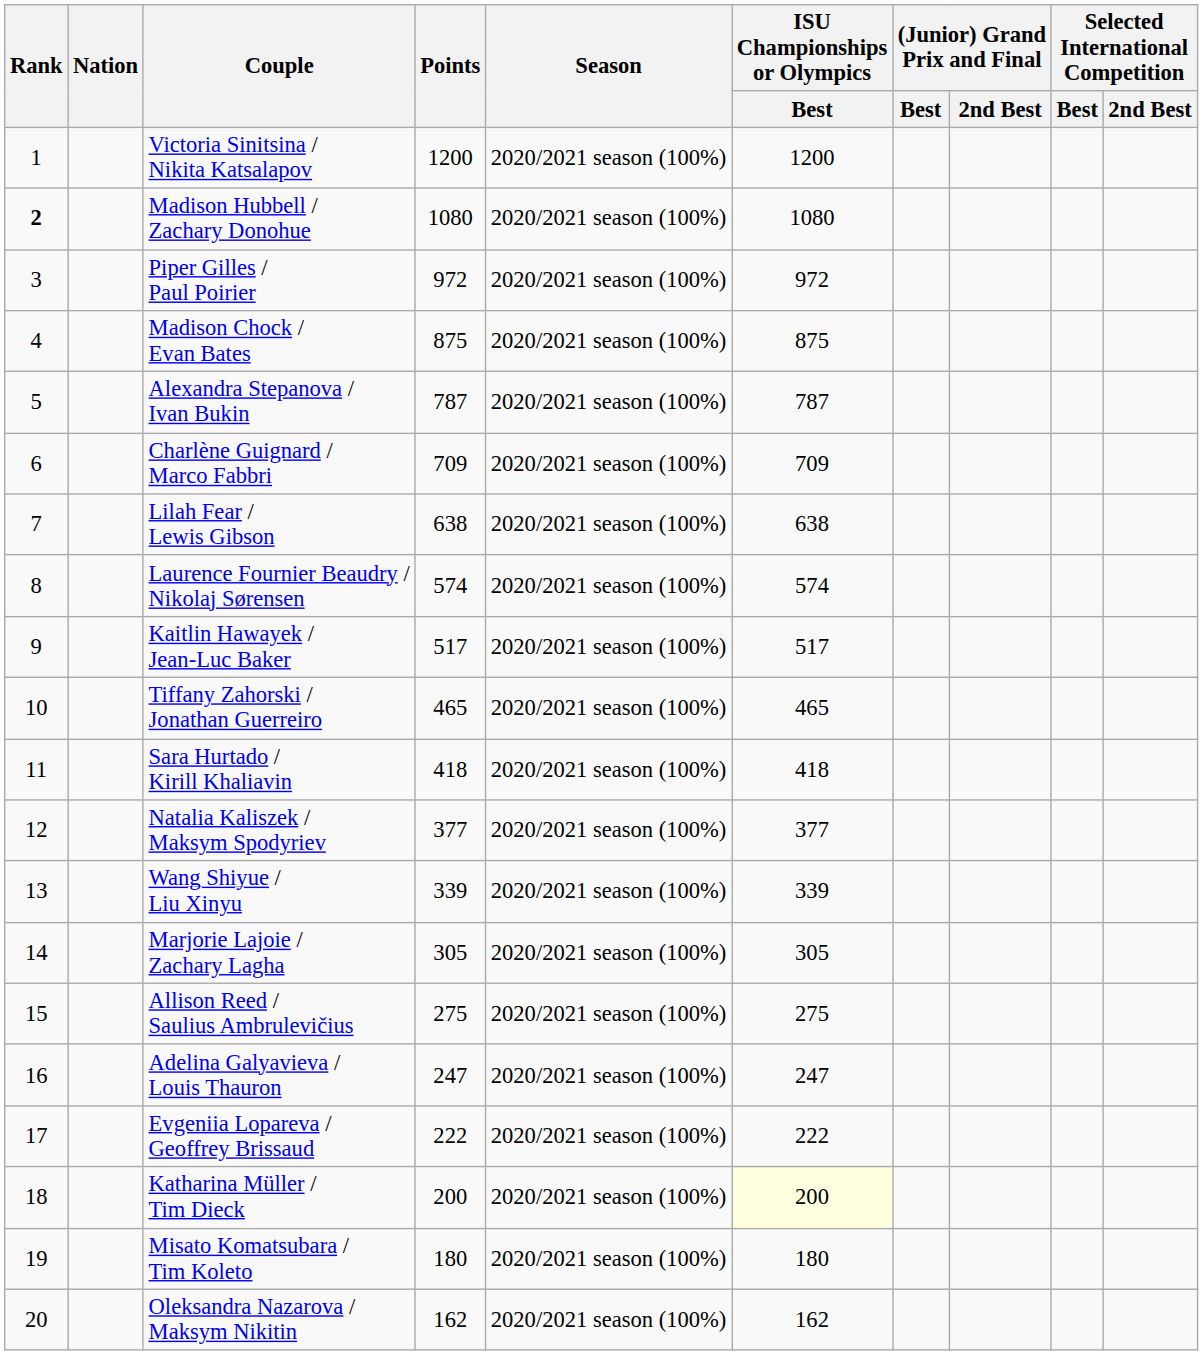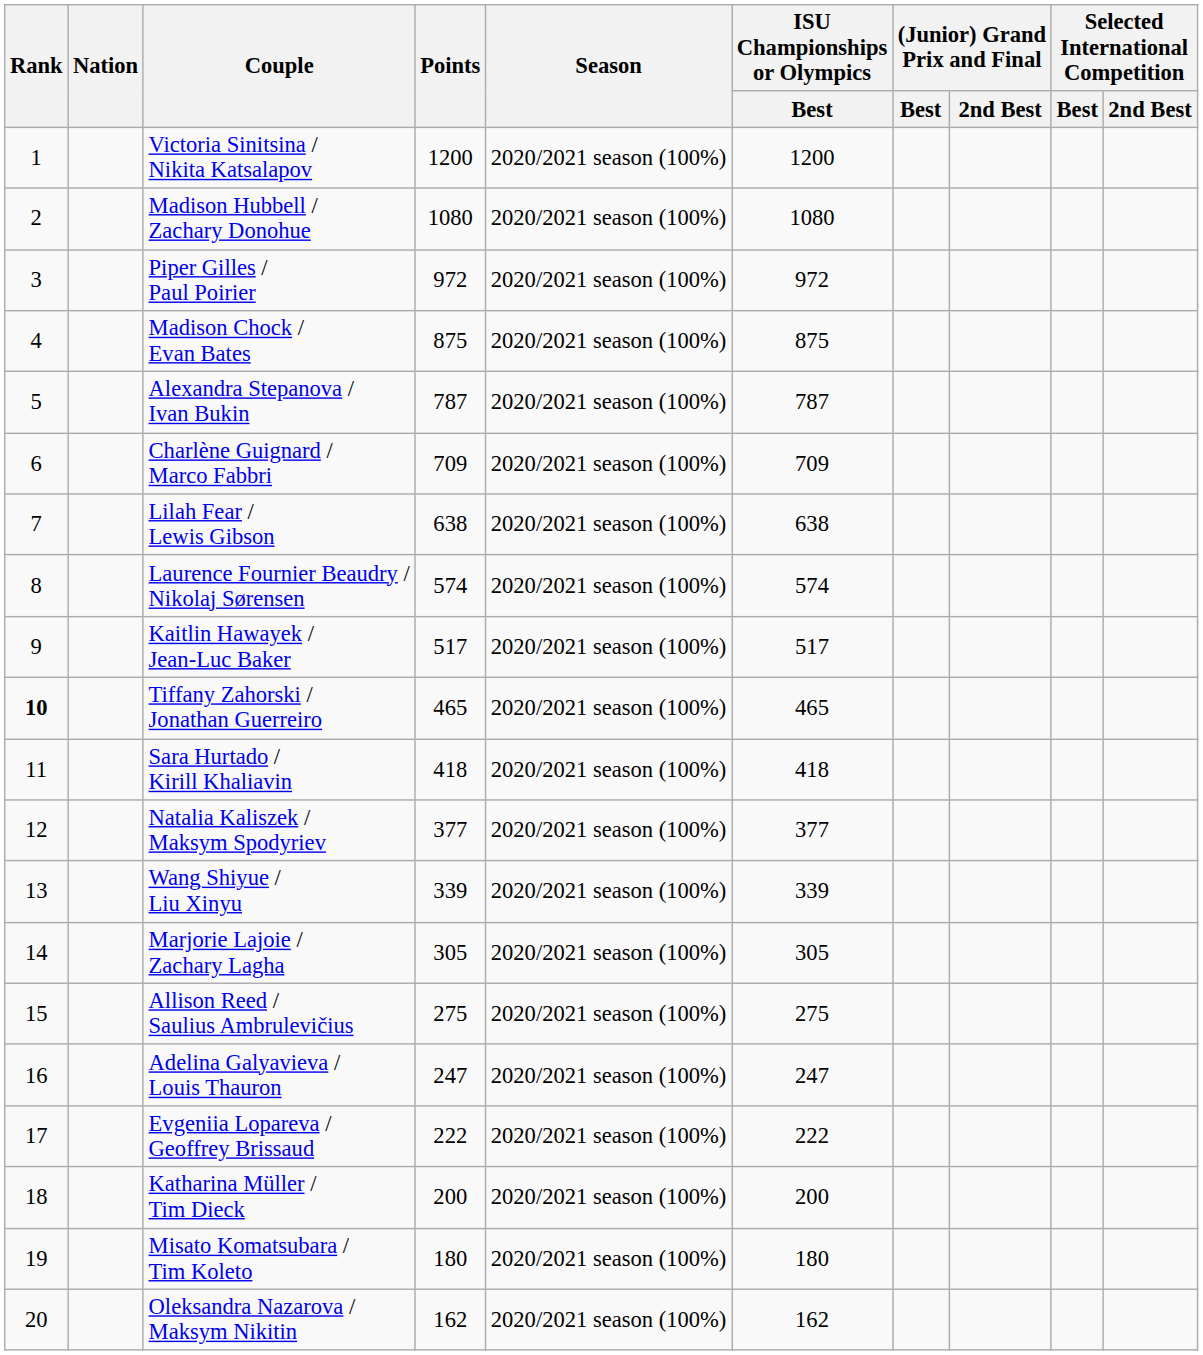Madison Hubbell / Zachary Donohue | Rank: bold -> normal
Tiffany Zahorski / Jonathan Guerreiro | Rank: normal -> bold
Katharina Müller / Tim Dieck | ISU Championships or Olympics / Best: lightyellow background -> no background
